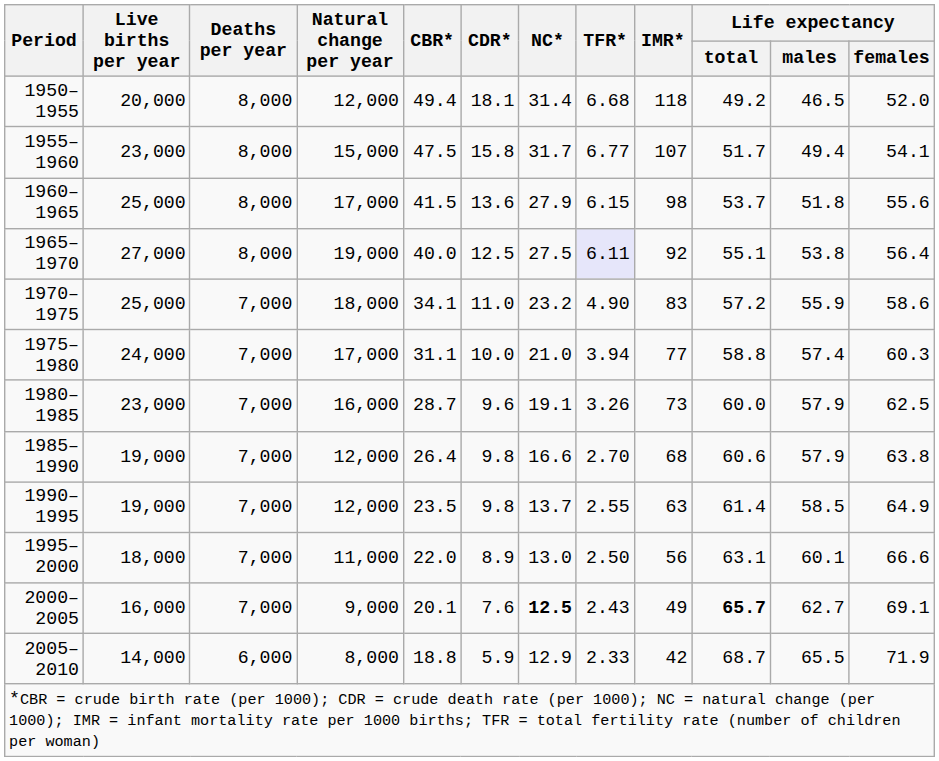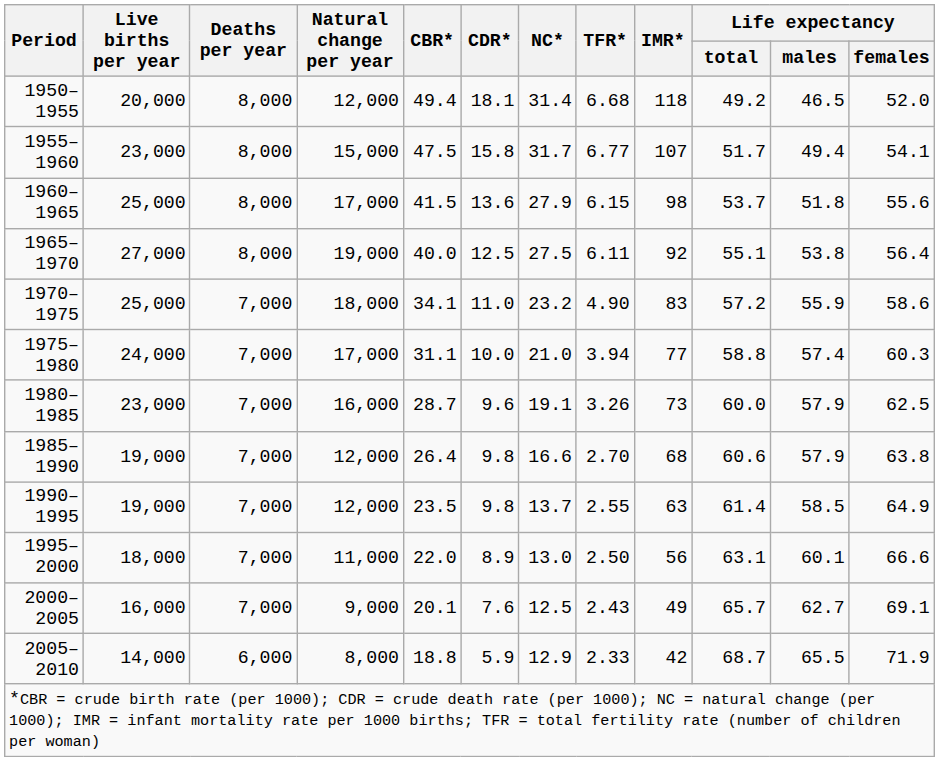1965–1970 | TFR*: lavender background -> no background
2000–2005 | NC*: bold -> normal
2000–2005 | Life expectancy / total: bold -> normal
